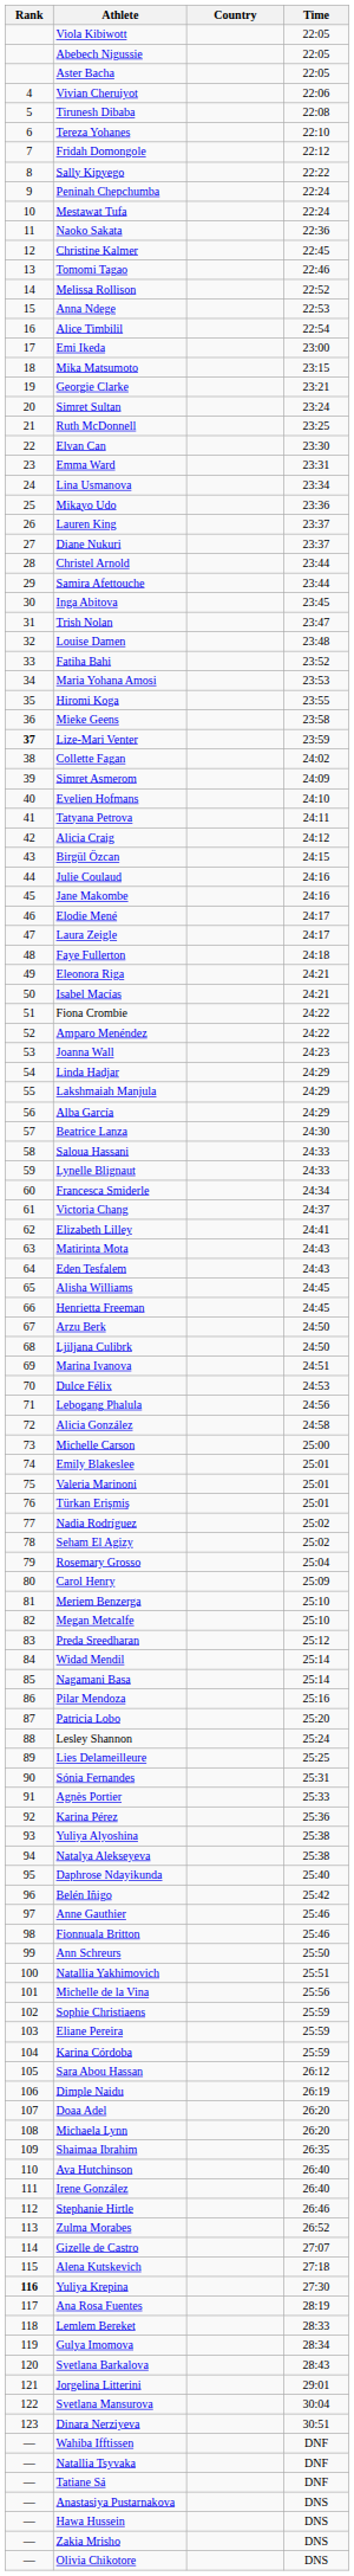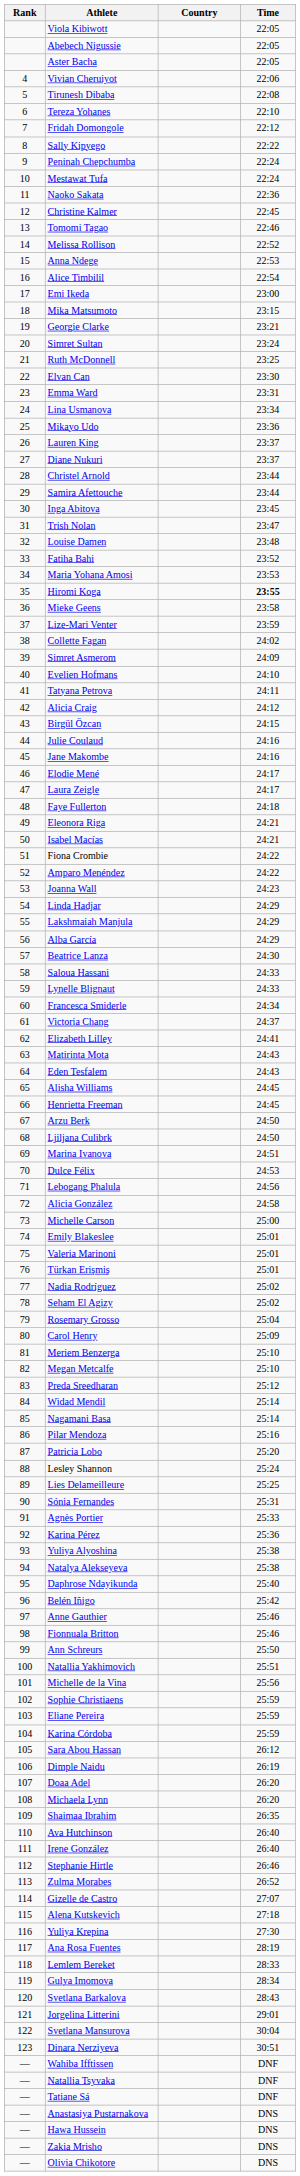Hiromi Koga | Time: normal -> bold
Lize-Mari Venter | Rank: bold -> normal
Yuliya Krepina | Rank: bold -> normal
